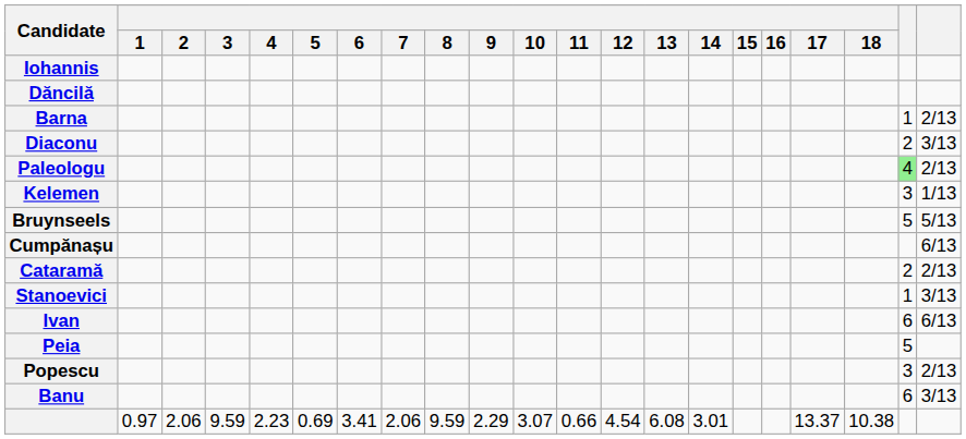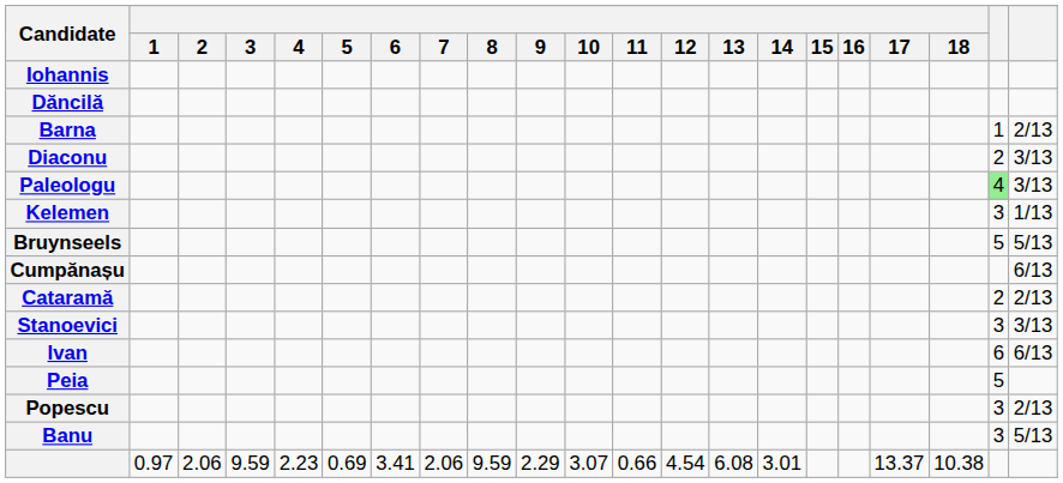Paleologu | column 21: 2/13 -> 3/13
Stanoevici | column 20: 1 -> 3
Banu | column 20: 6 -> 3
Banu | column 21: 3/13 -> 5/13
